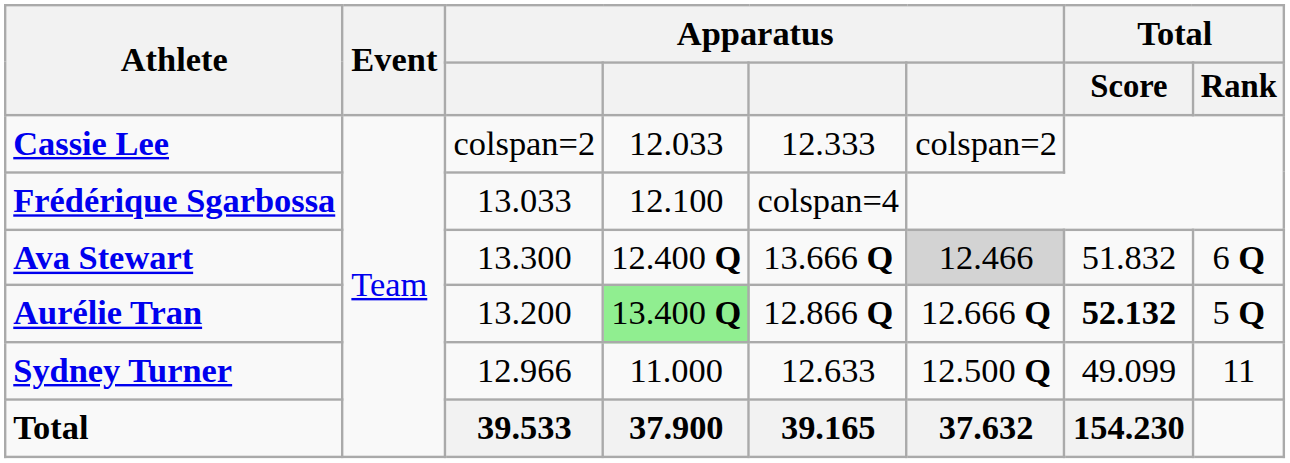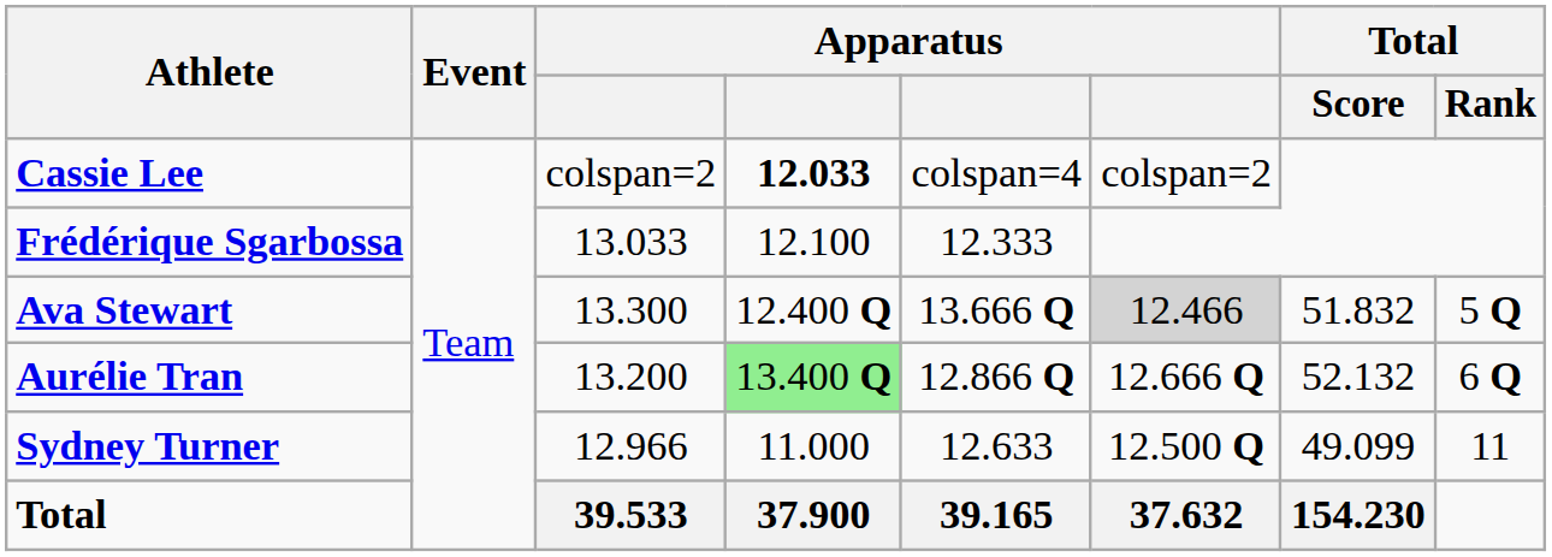Cassie Lee | column 4: normal -> bold
Cassie Lee | column 5: 12.333 -> colspan=4
Frédérique Sgarbossa | column 5: colspan=4 -> 12.333
Ava Stewart | Total / Rank: 6 Q -> 5 Q
Aurélie Tran | Total / Score: bold -> normal
Aurélie Tran | Total / Rank: 5 Q -> 6 Q
